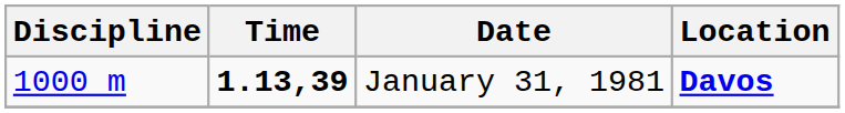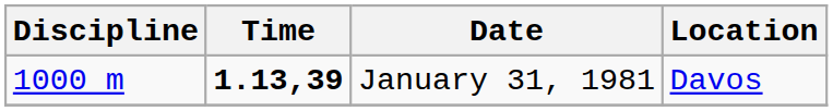January 31, 1981 | Location: bold -> normal
